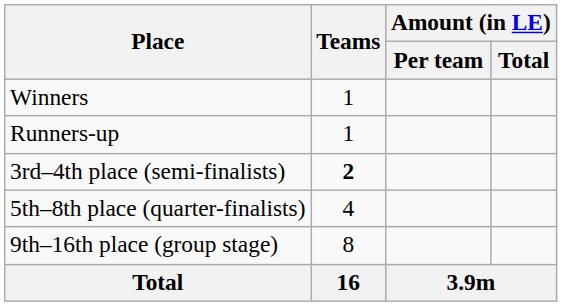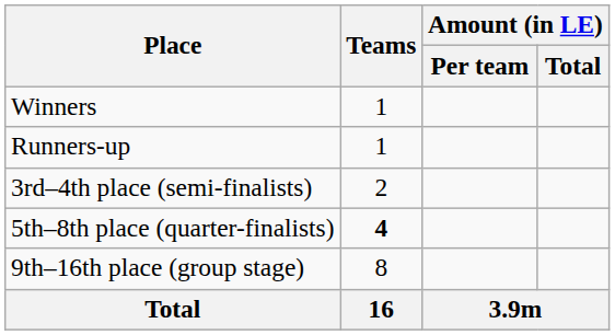3rd–4th place (semi-finalists) | Teams: bold -> normal
5th–8th place (quarter-finalists) | Teams: normal -> bold
